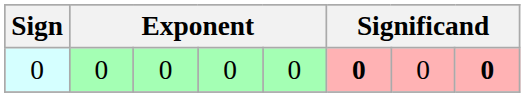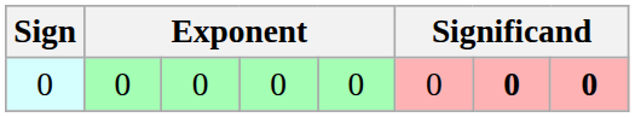row 2 | column 6: bold -> normal
row 2 | column 7: normal -> bold
